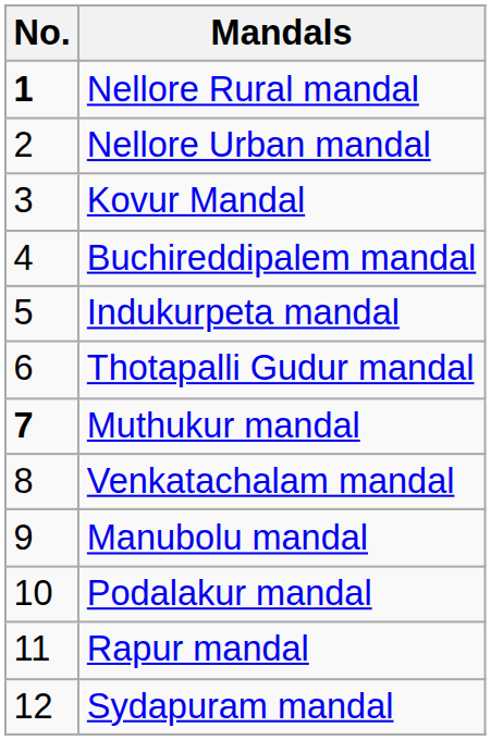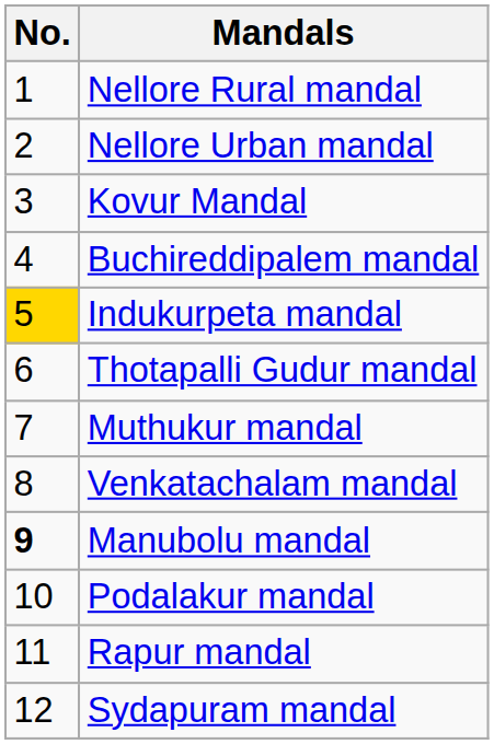Nellore Rural mandal | No.: bold -> normal
Indukurpeta mandal | No.: no background -> gold background
Muthukur mandal | No.: bold -> normal
Manubolu mandal | No.: normal -> bold
